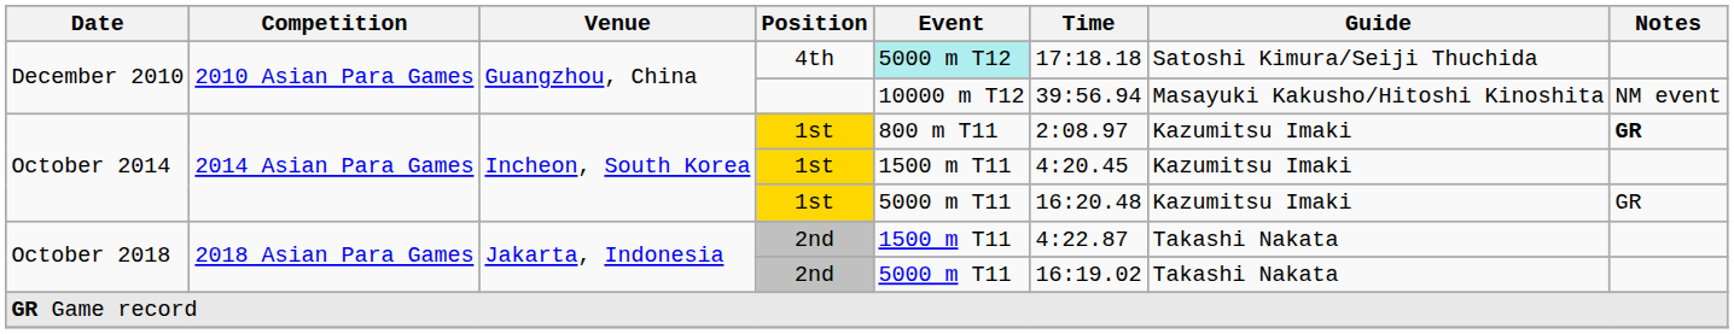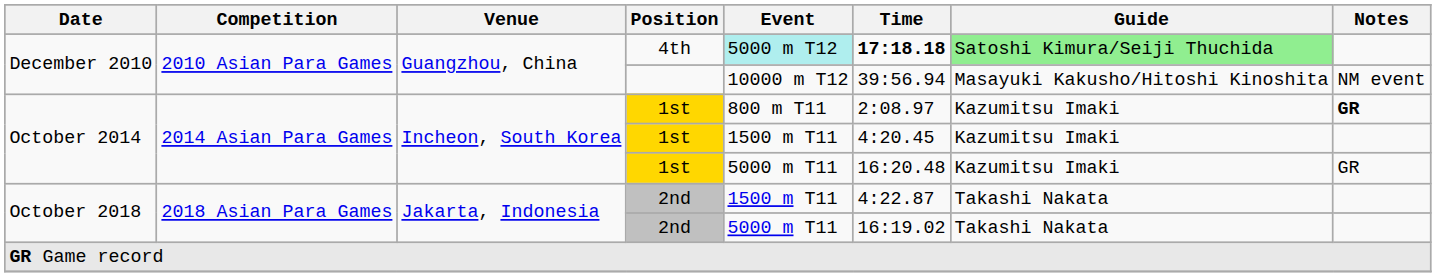4th | Time: normal -> bold
4th | Guide: no background -> lightgreen background
